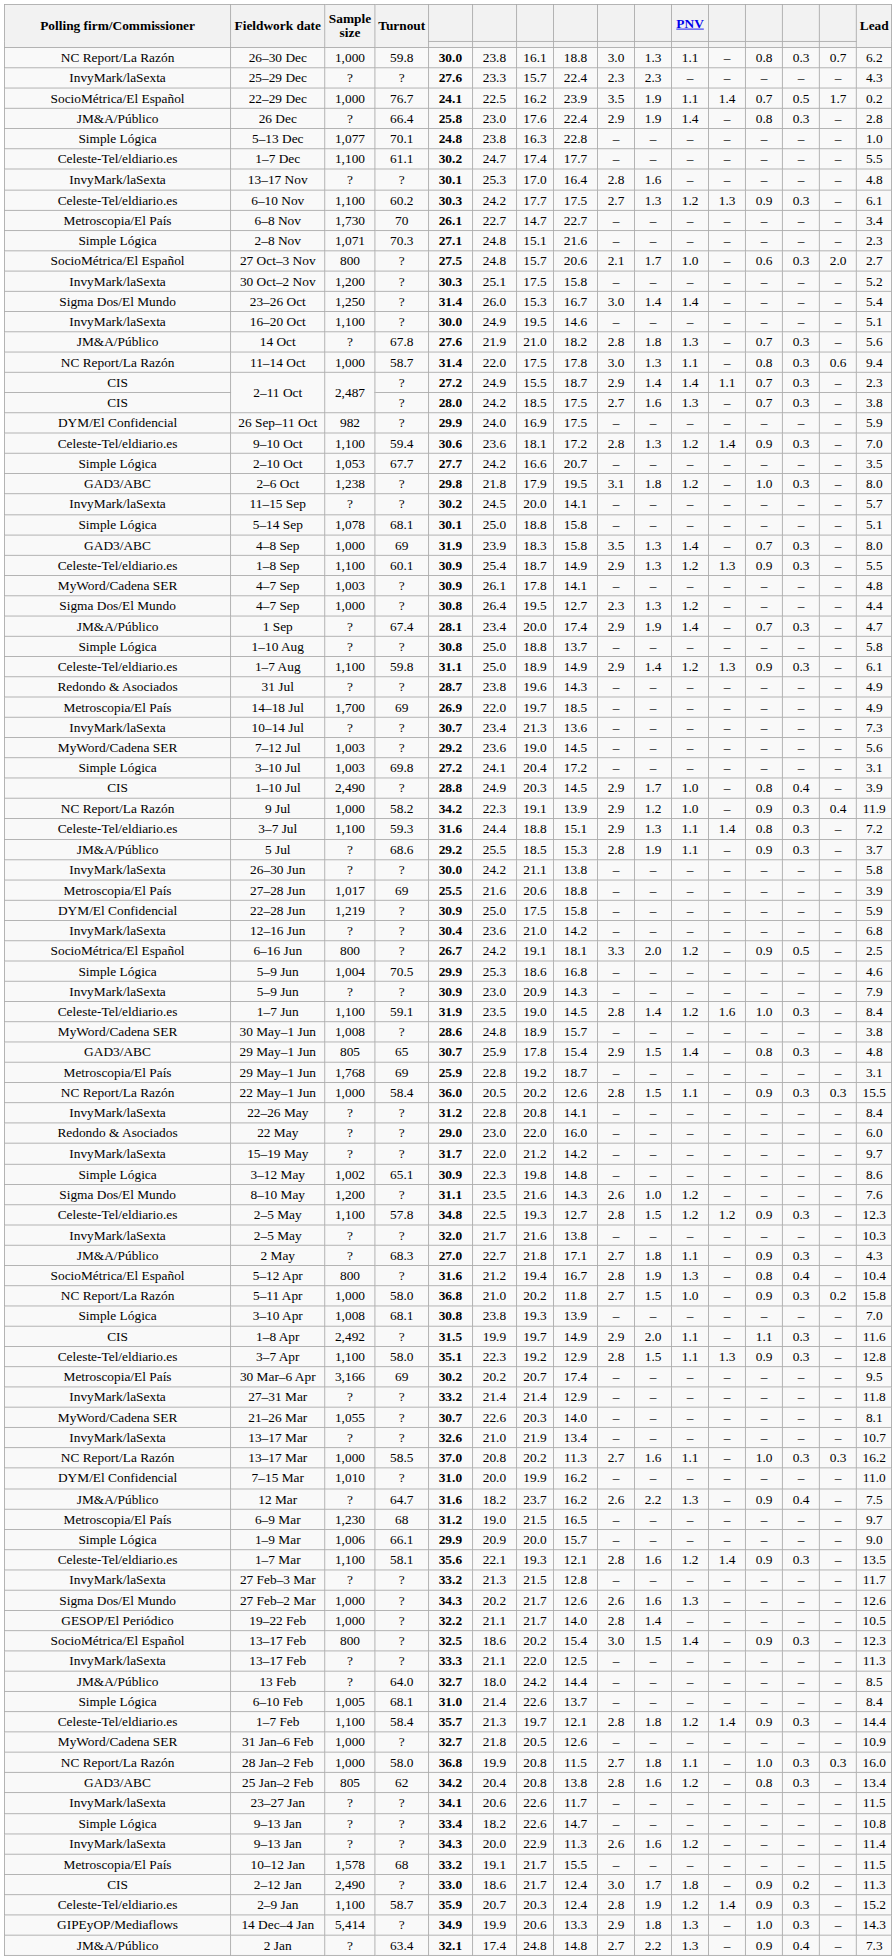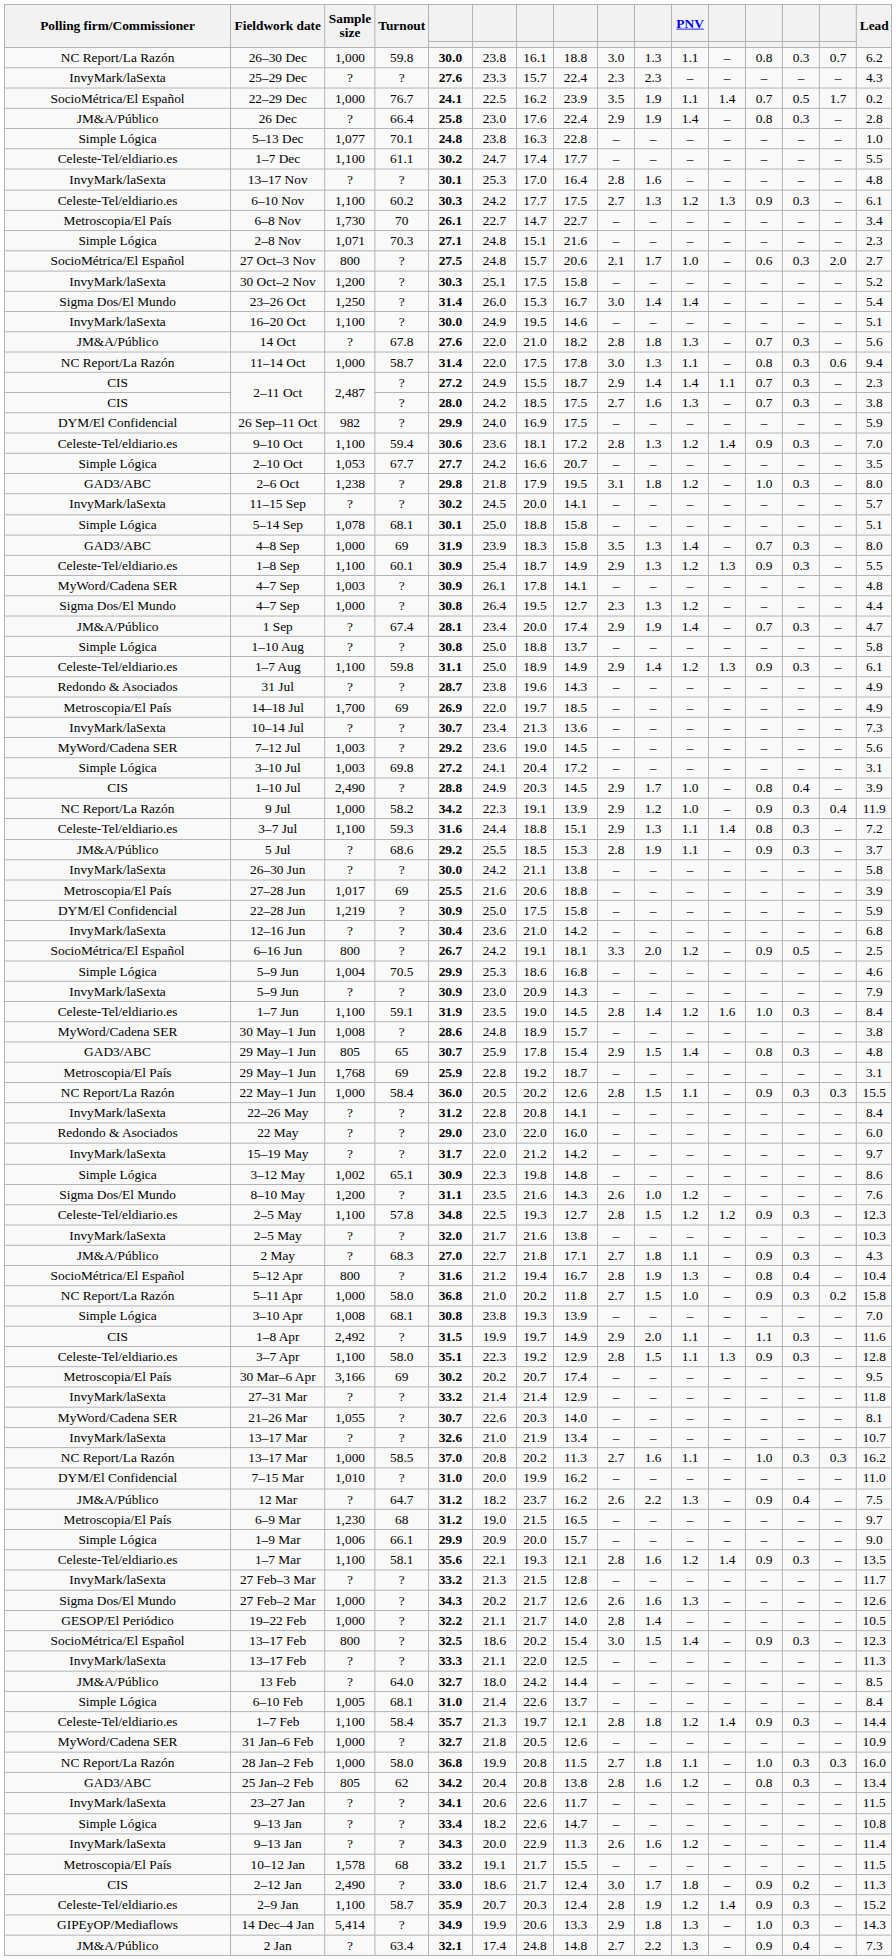14 Oct | column 6: 21.9 -> 22.0
12 Mar | column 5: 31.6 -> 31.2
